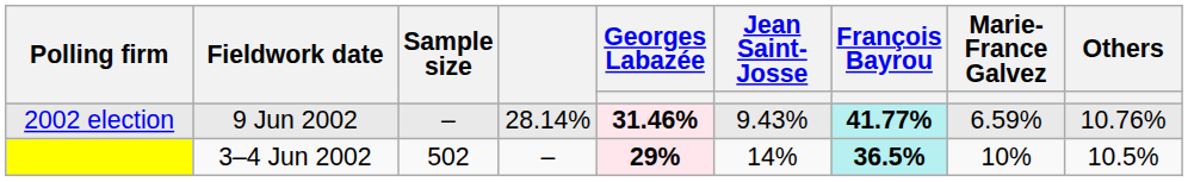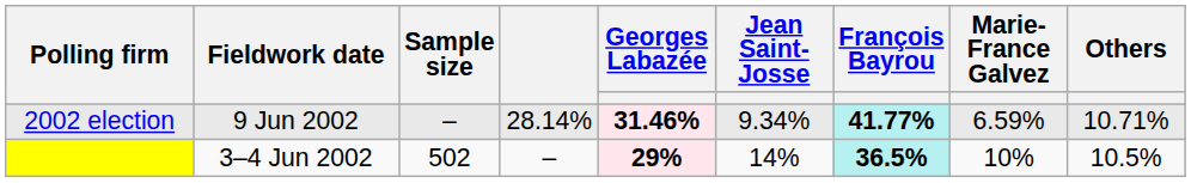2002 election | Jean Saint-Josse: 9.43% -> 9.34%
2002 election | Others: 10.76% -> 10.71%
